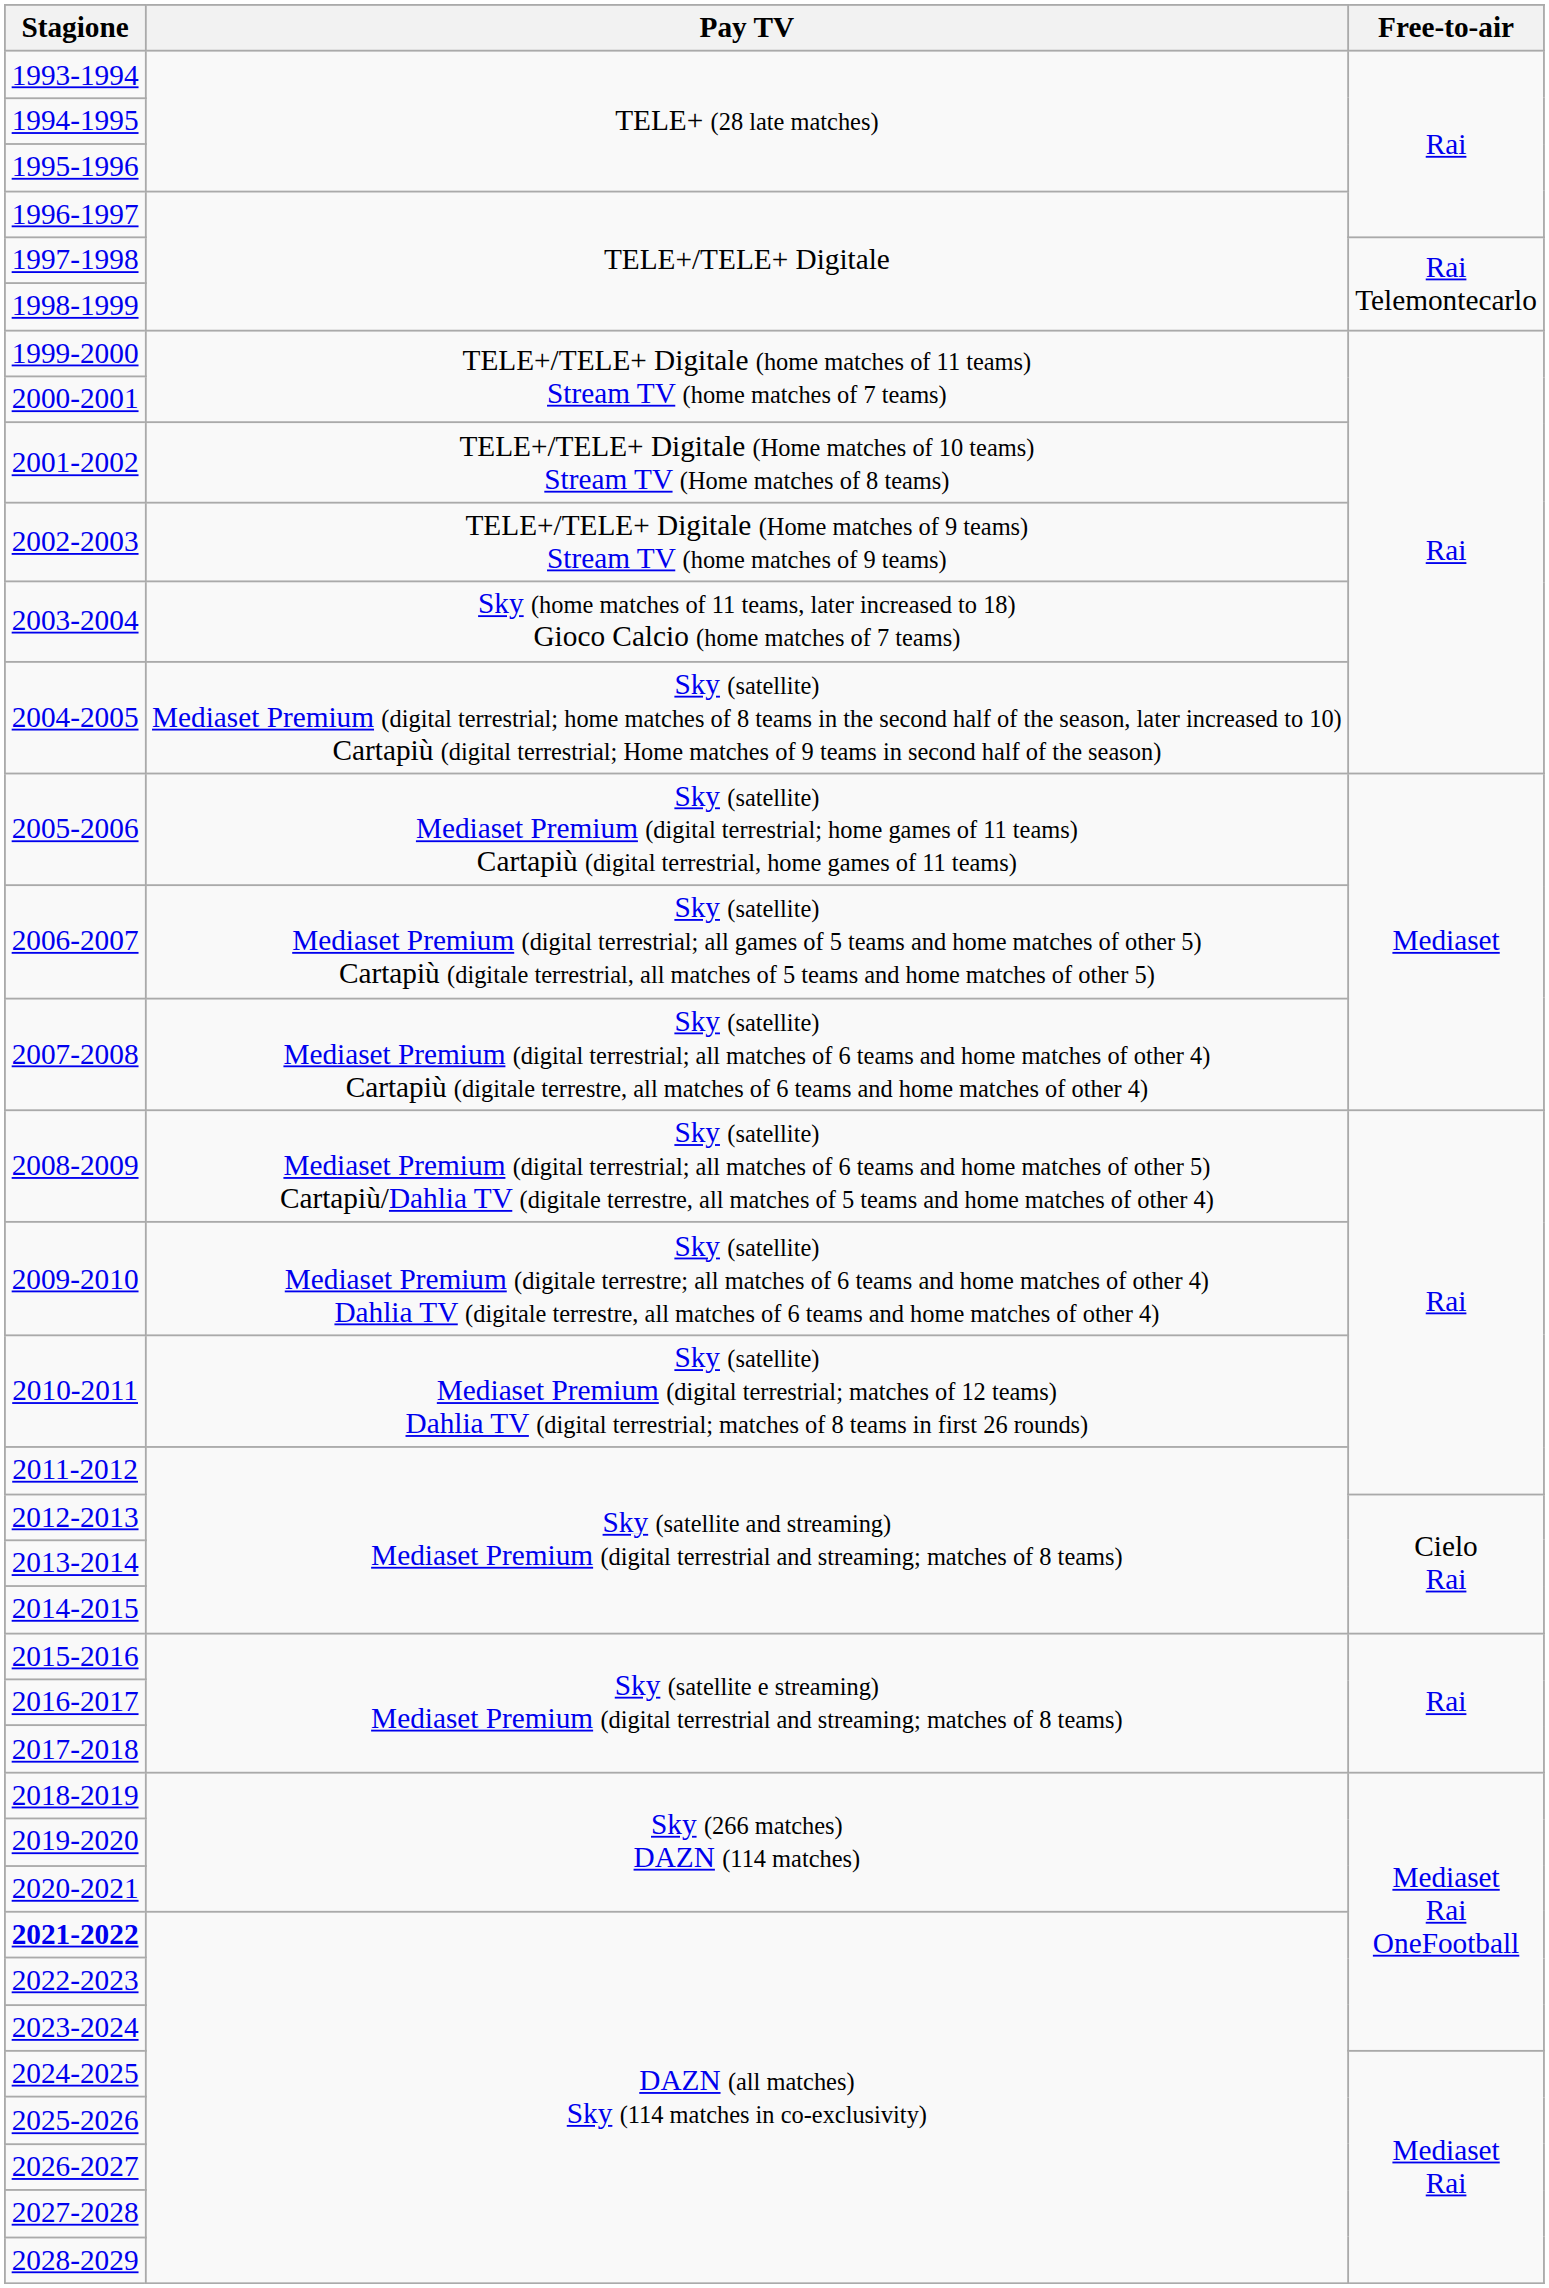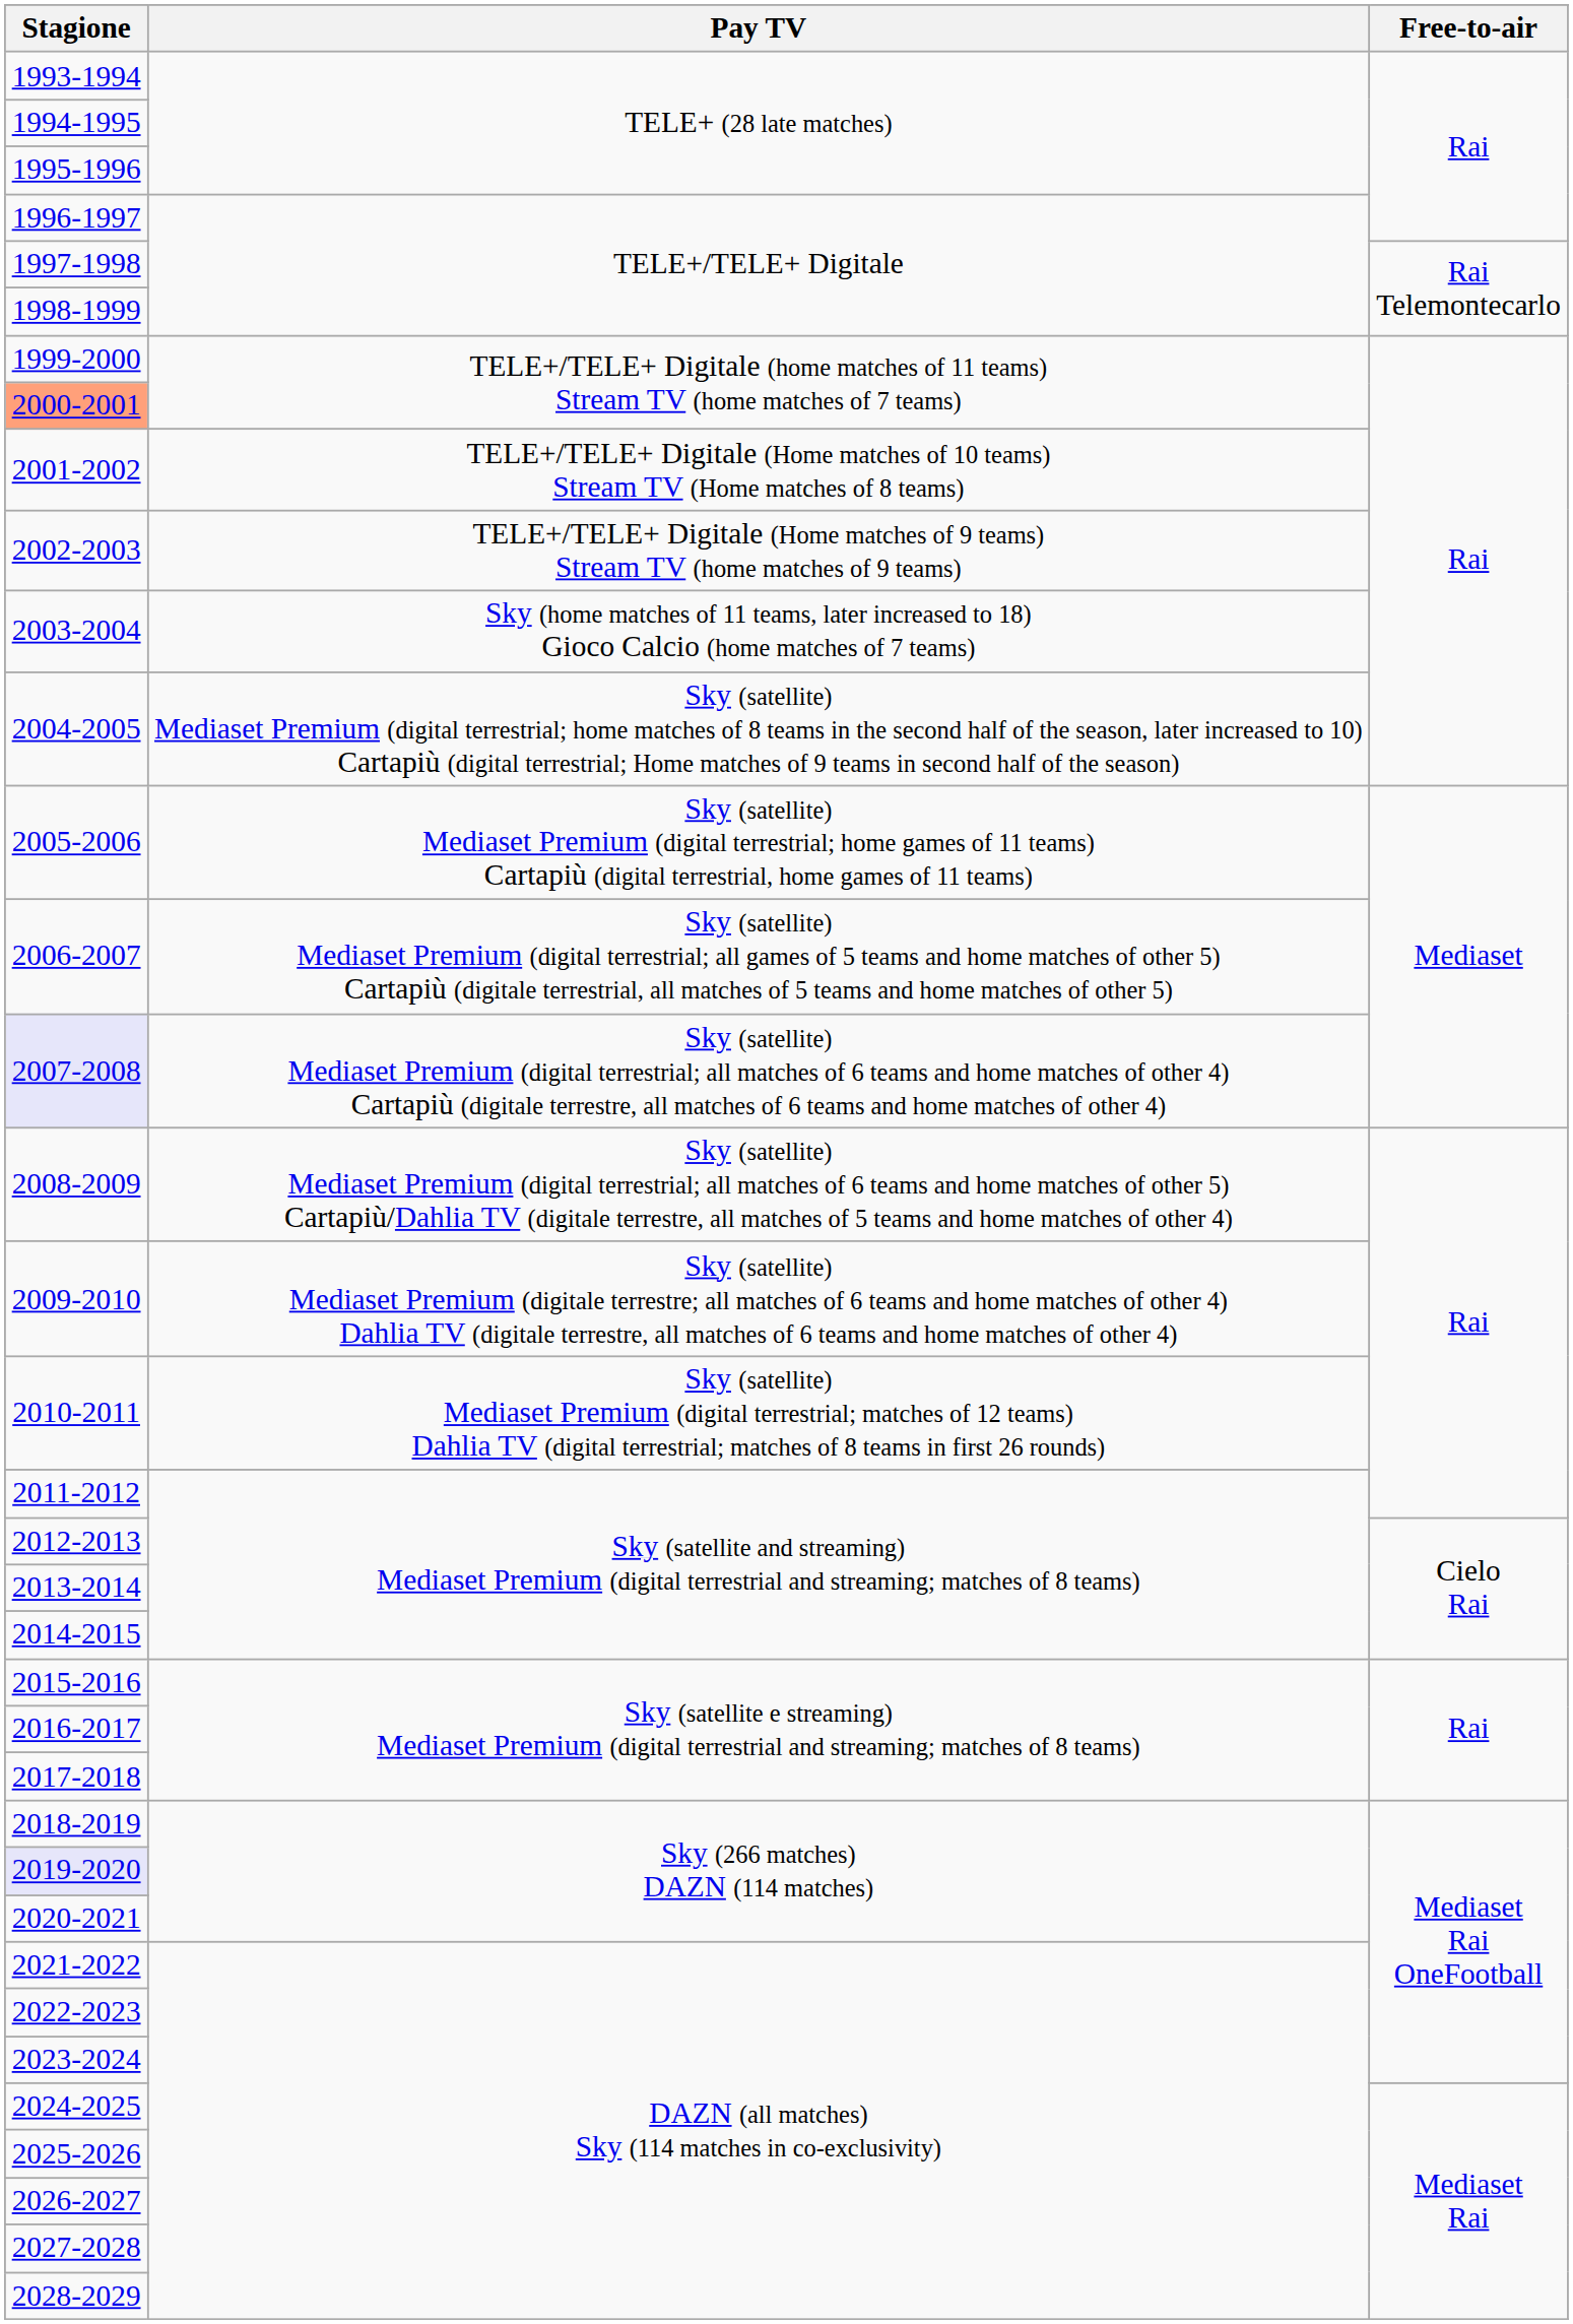2000-2001 | Stagione: no background -> lightsalmon background
2007-2008 | Stagione: no background -> lavender background
2019-2020 | Stagione: no background -> lavender background
2021-2022 | Stagione: bold -> normal
